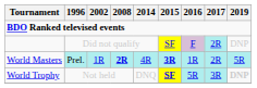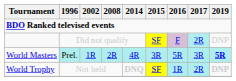World Masters | 2008: bold -> normal
World Masters | 2015: bold -> normal
World Masters | 2016: 1R -> 5R
World Masters | 2017: 2R -> 3R
World Masters | 2019: normal -> bold
World Trophy | 2014: normal -> bold
World Trophy | 2015: bold -> normal
World Trophy | 2016: 5R -> 1R
World Trophy | 2017: 3R -> 2R
